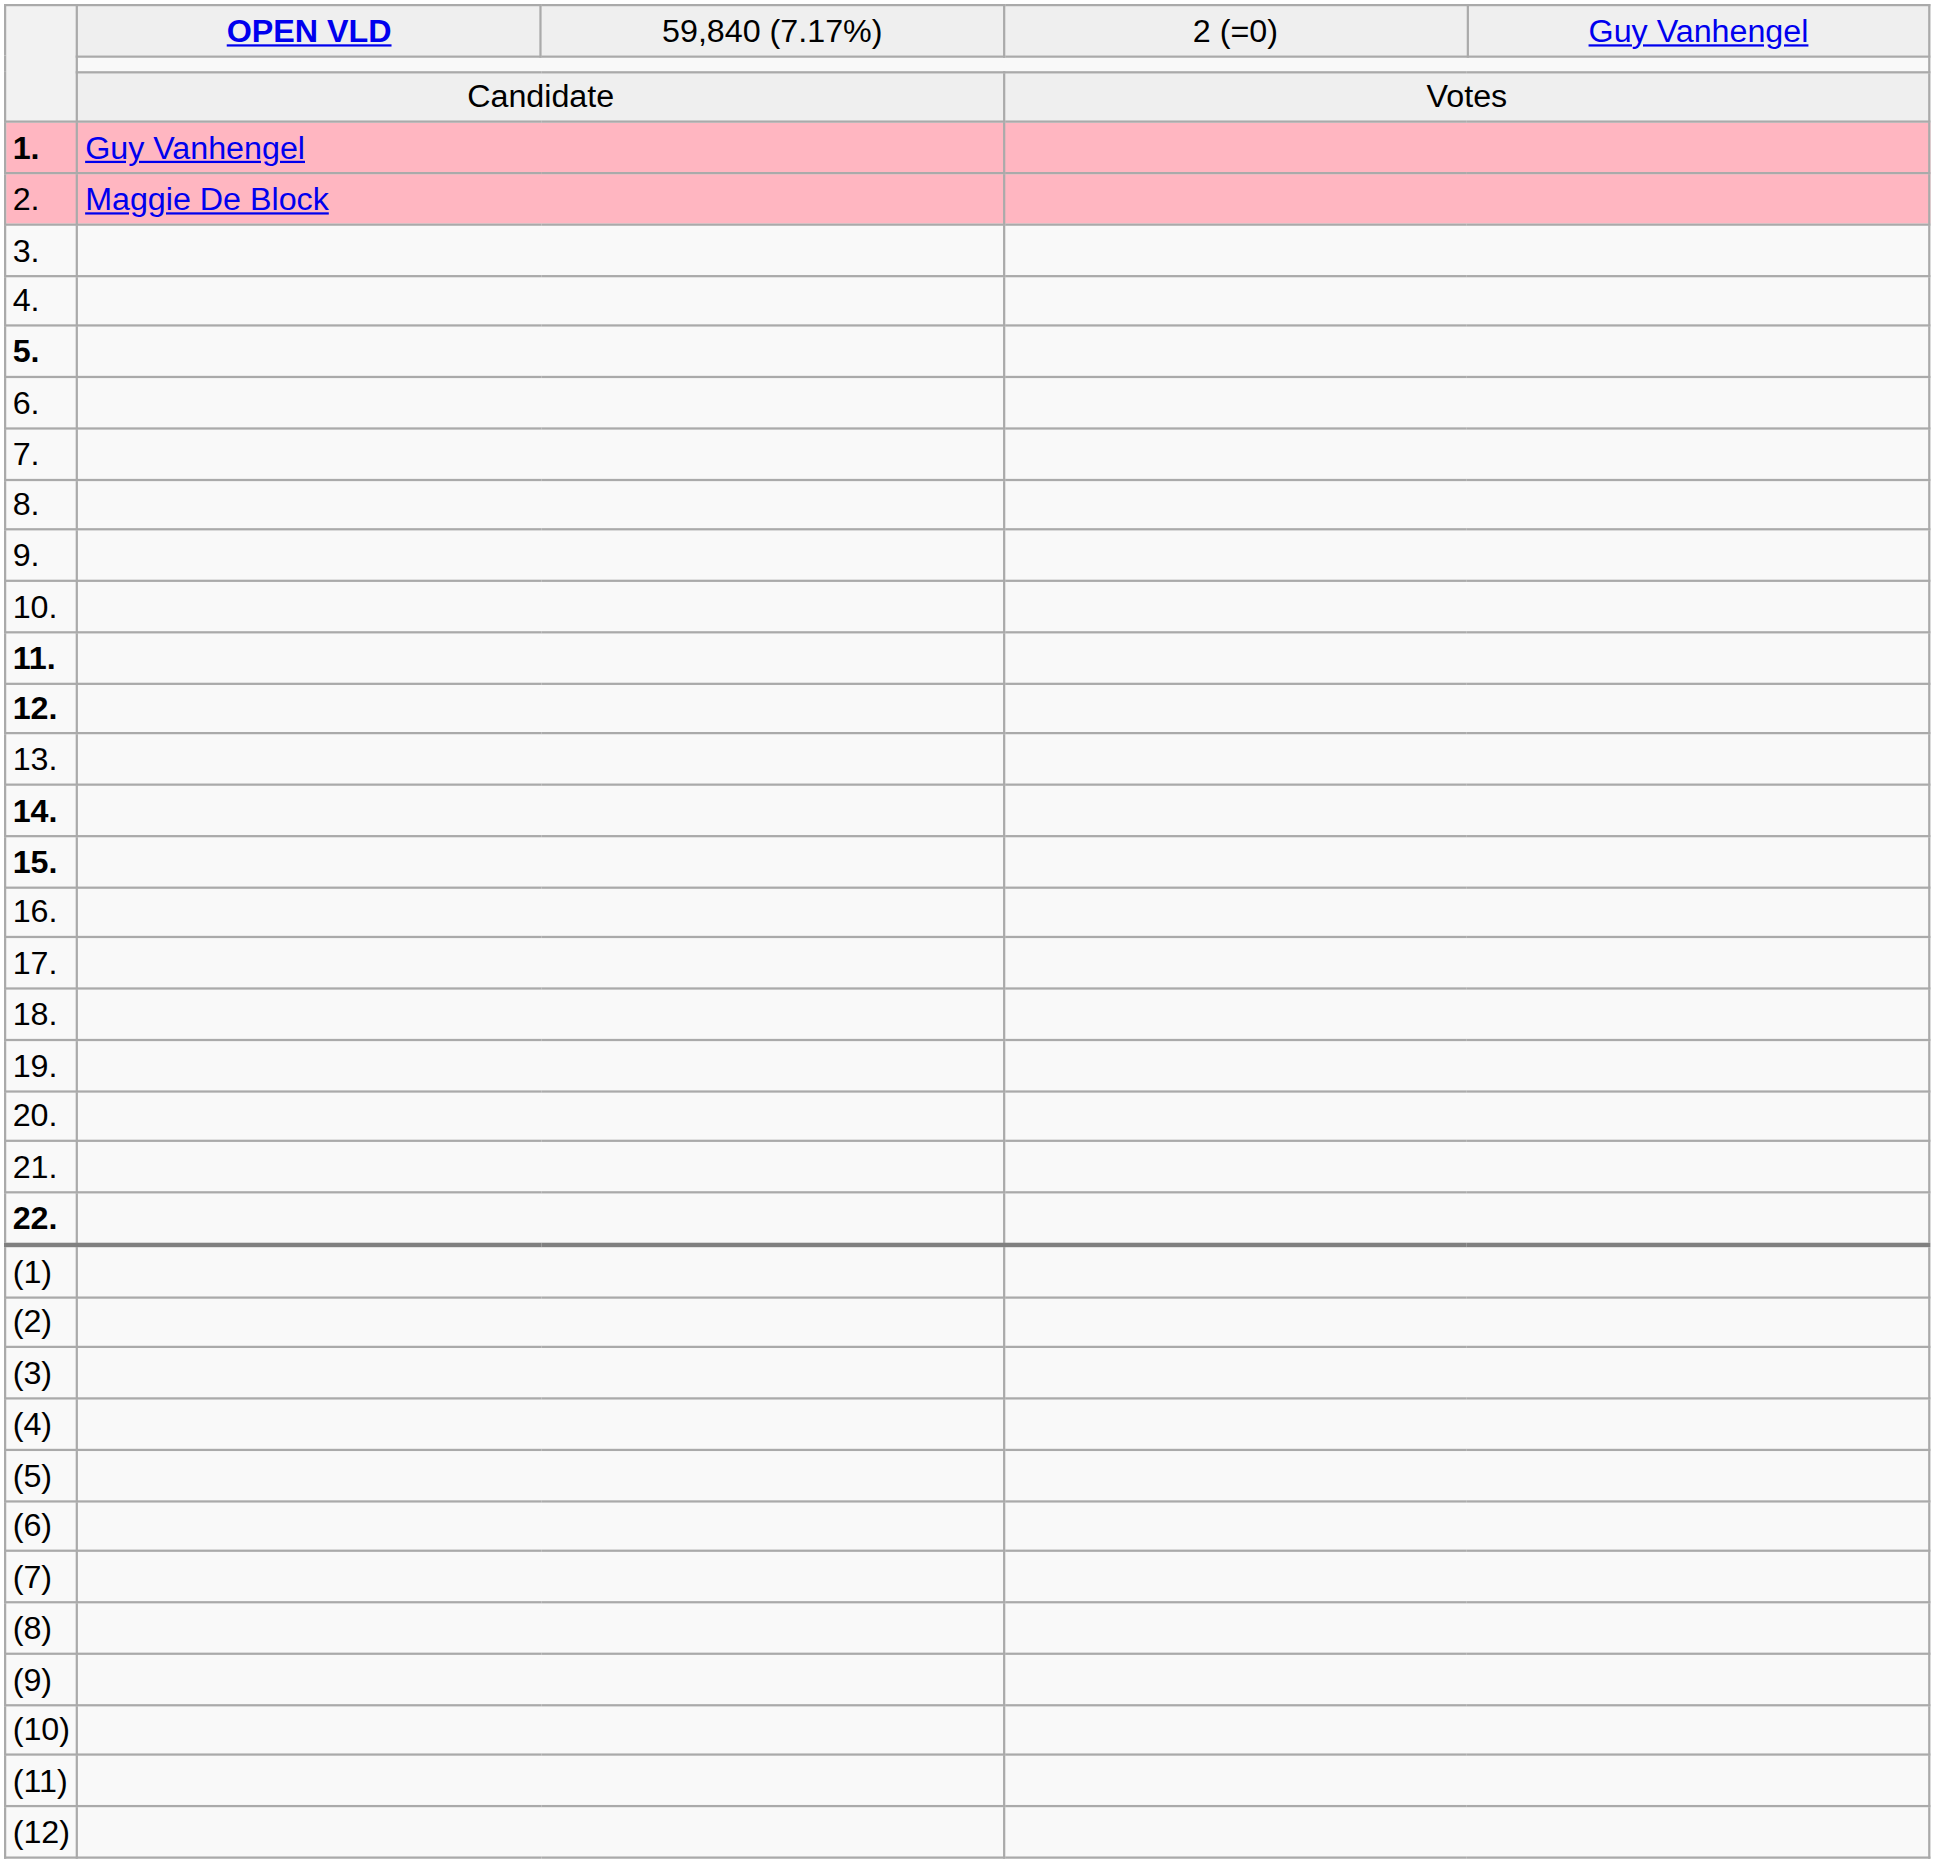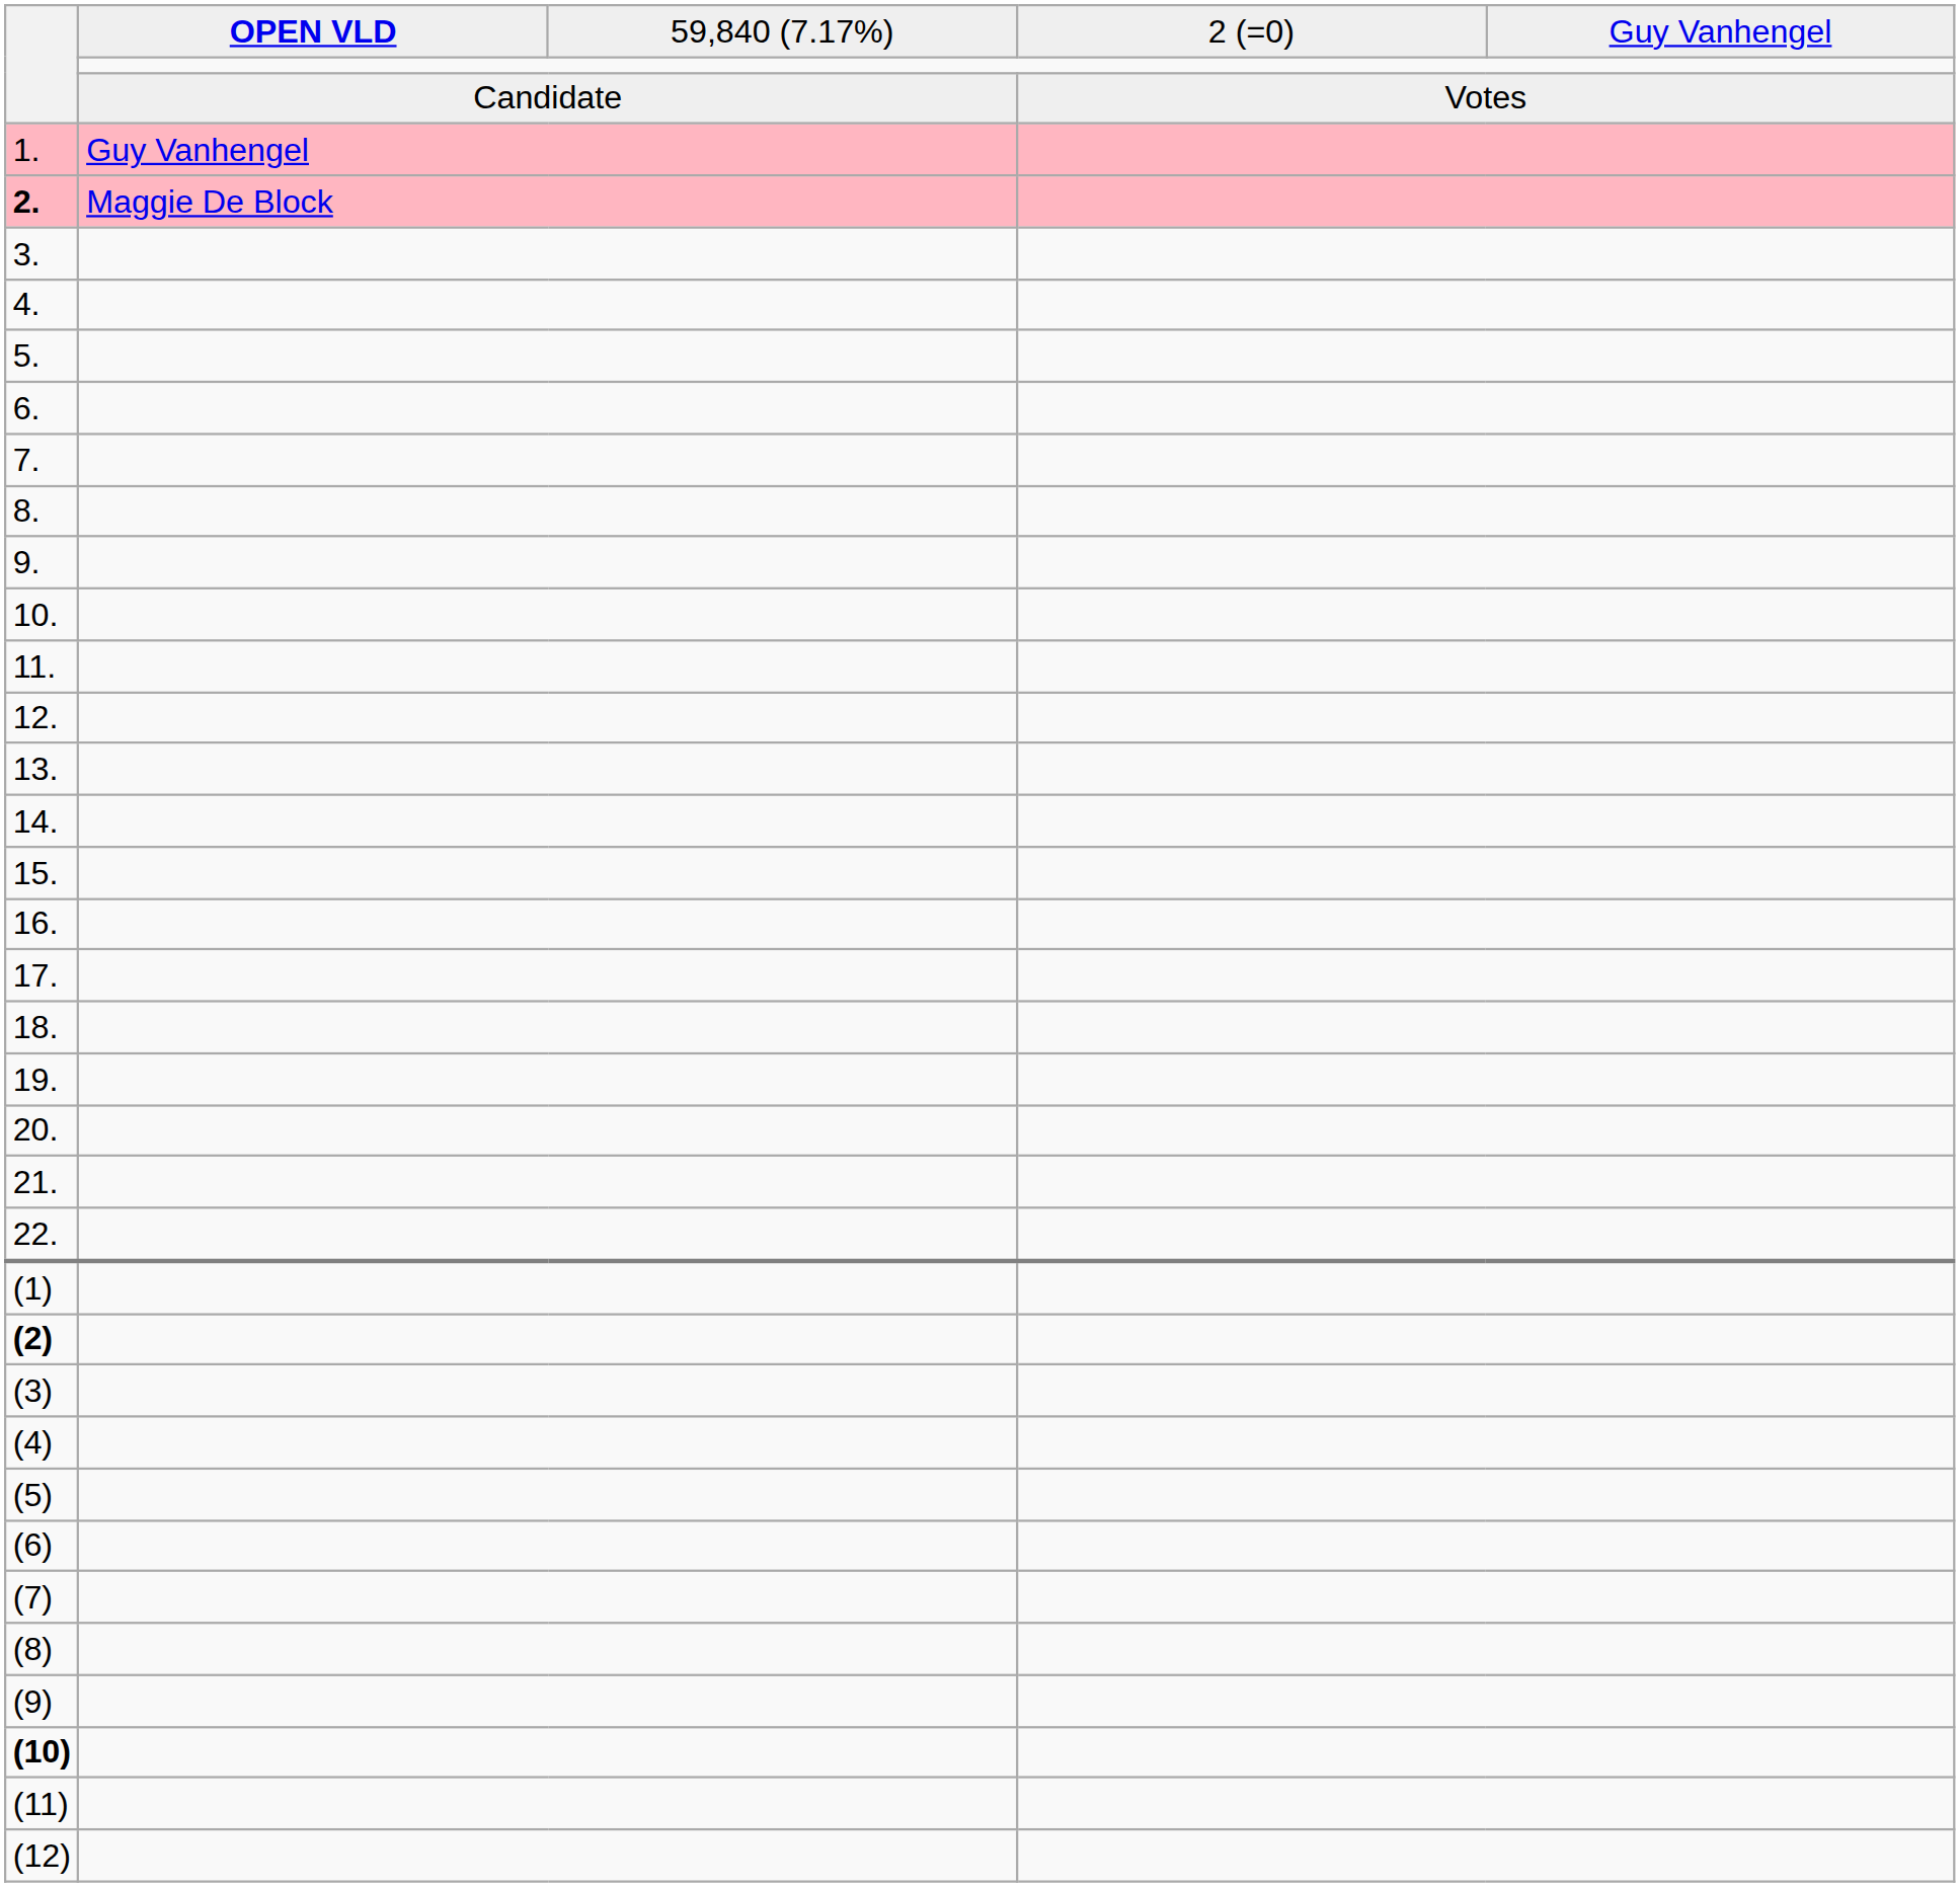1. | column 1: bold -> normal
2. | column 1: normal -> bold
5. | column 1: bold -> normal
11. | column 1: bold -> normal
12. | column 1: bold -> normal
14. | column 1: bold -> normal
15. | column 1: bold -> normal
22. | column 1: bold -> normal
(2) | column 1: normal -> bold
(10) | column 1: normal -> bold
